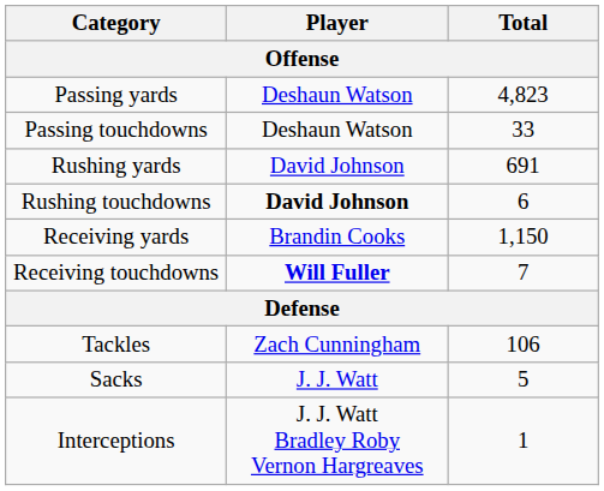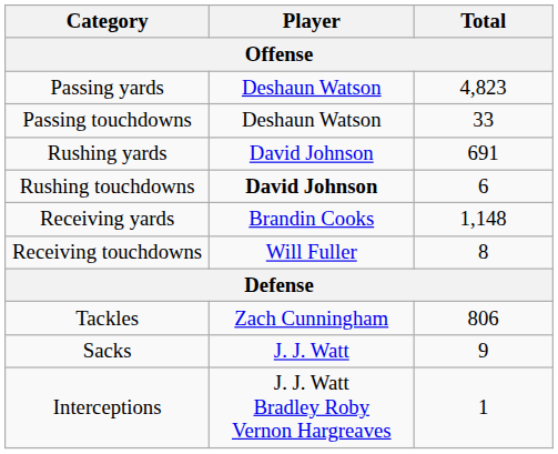Receiving yards | Total: 1,150 -> 1,148
Receiving touchdowns | Player: bold -> normal
Receiving touchdowns | Total: 7 -> 8
Tackles | Total: 106 -> 806
Sacks | Total: 5 -> 9
